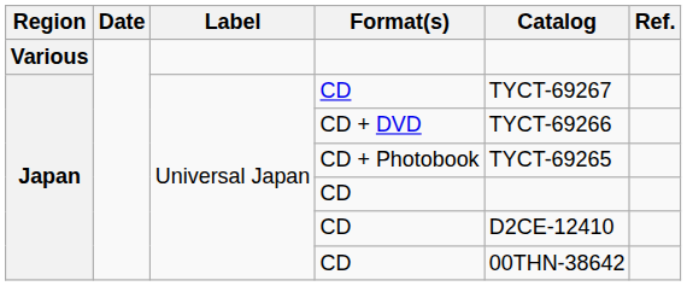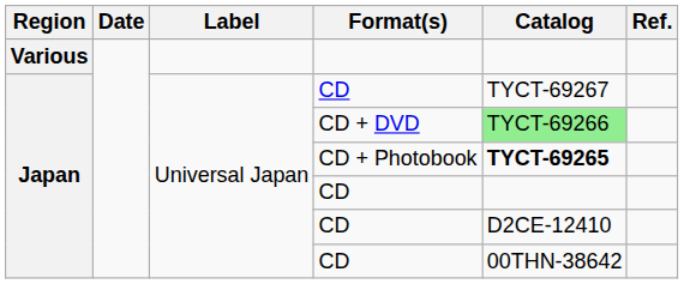CD + DVD | Catalog: no background -> lightgreen background
CD + Photobook | Catalog: normal -> bold
